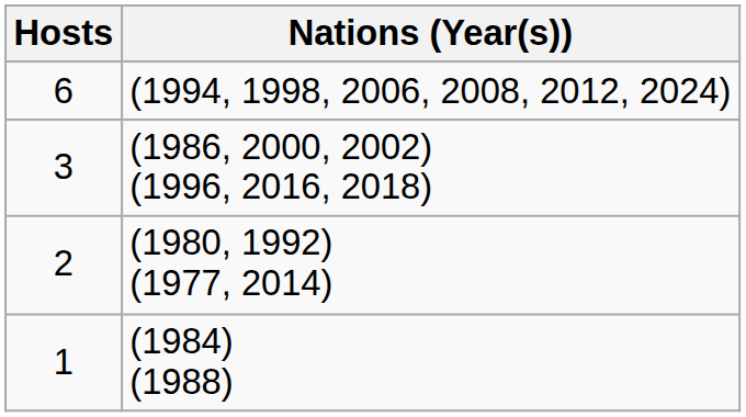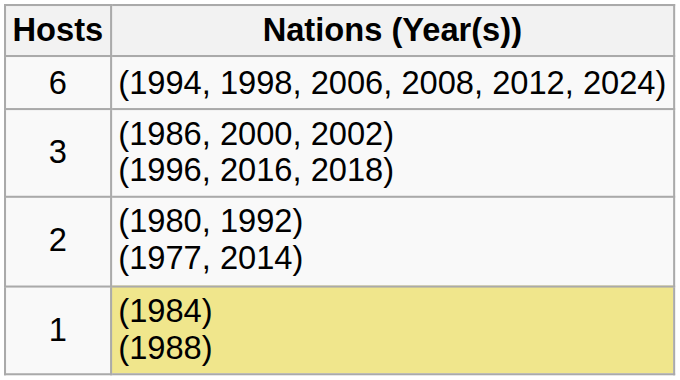1 | Nations (Year(s)): no background -> khaki background
